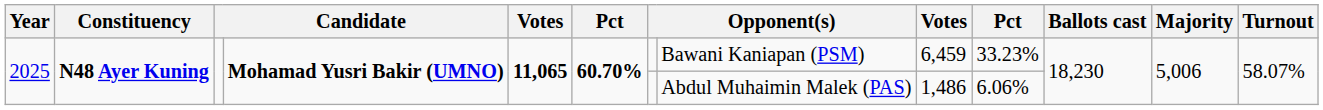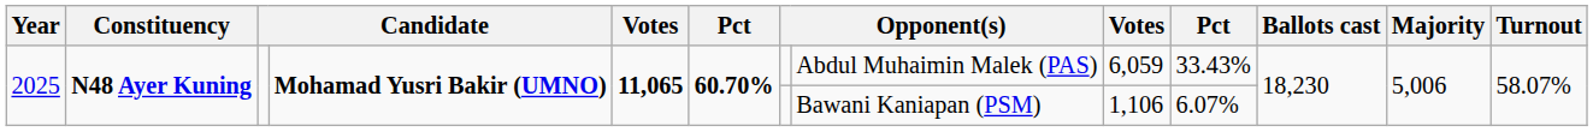row 2 | column 8: Bawani Kaniapan (PSM) -> Abdul Muhaimin Malek (PAS)
row 2 | column 9: 6,459 -> 6,059
row 2 | column 10: 33.23% -> 33.43%
row 3 | column 8: Abdul Muhaimin Malek (PAS) -> Bawani Kaniapan (PSM)
row 3 | column 9: 1,486 -> 1,106
row 3 | column 10: 6.06% -> 6.07%
